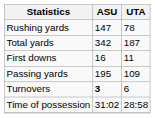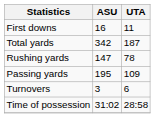rows swapped: First downs <-> Rushing yards
Turnovers | ASU: bold -> normal
